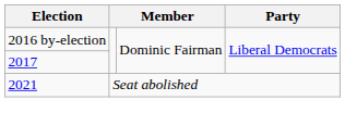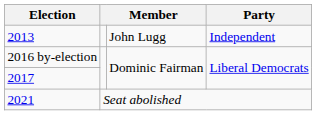+ row: 2013 | John Lugg | Independent
